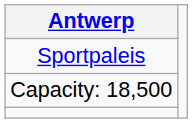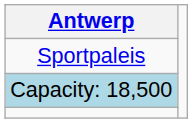Capacity: 18,500 | Antwerp: no background -> lightblue background
